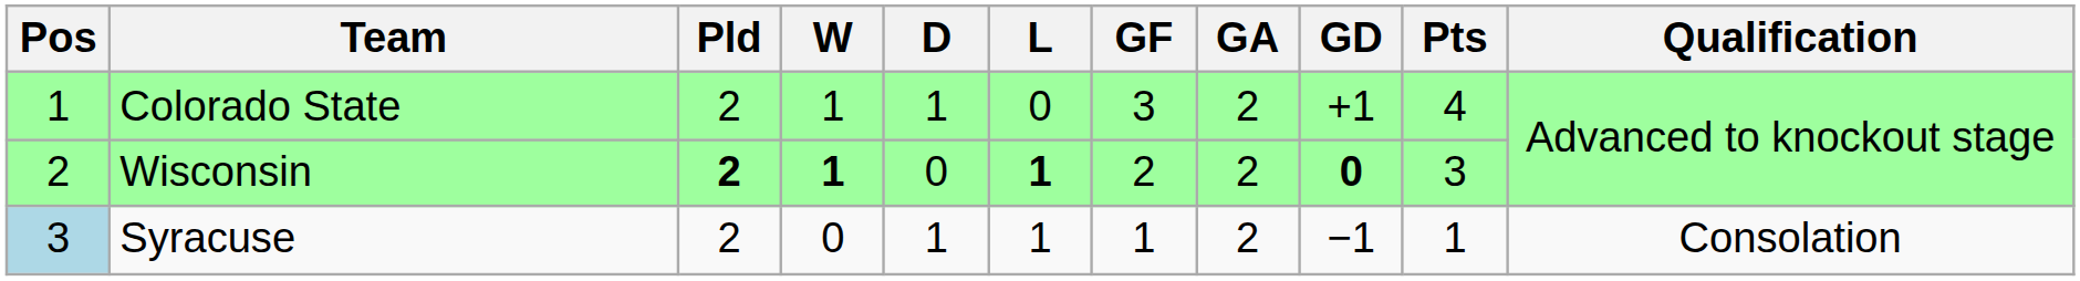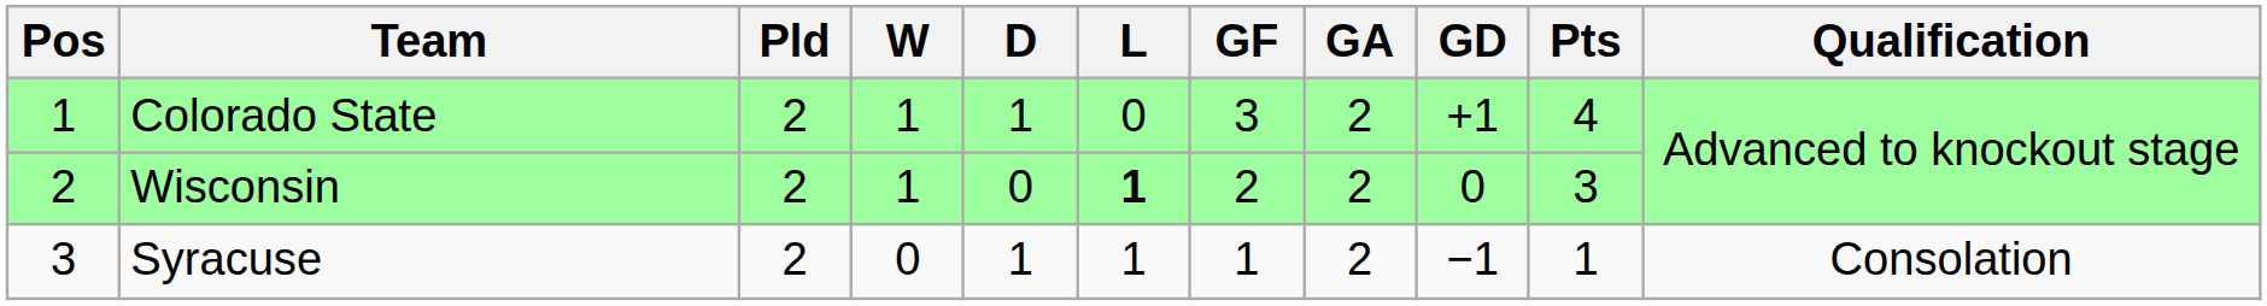Wisconsin | Pld: bold -> normal
Wisconsin | W: bold -> normal
Wisconsin | GD: bold -> normal
Syracuse | Pos: lightblue background -> no background
